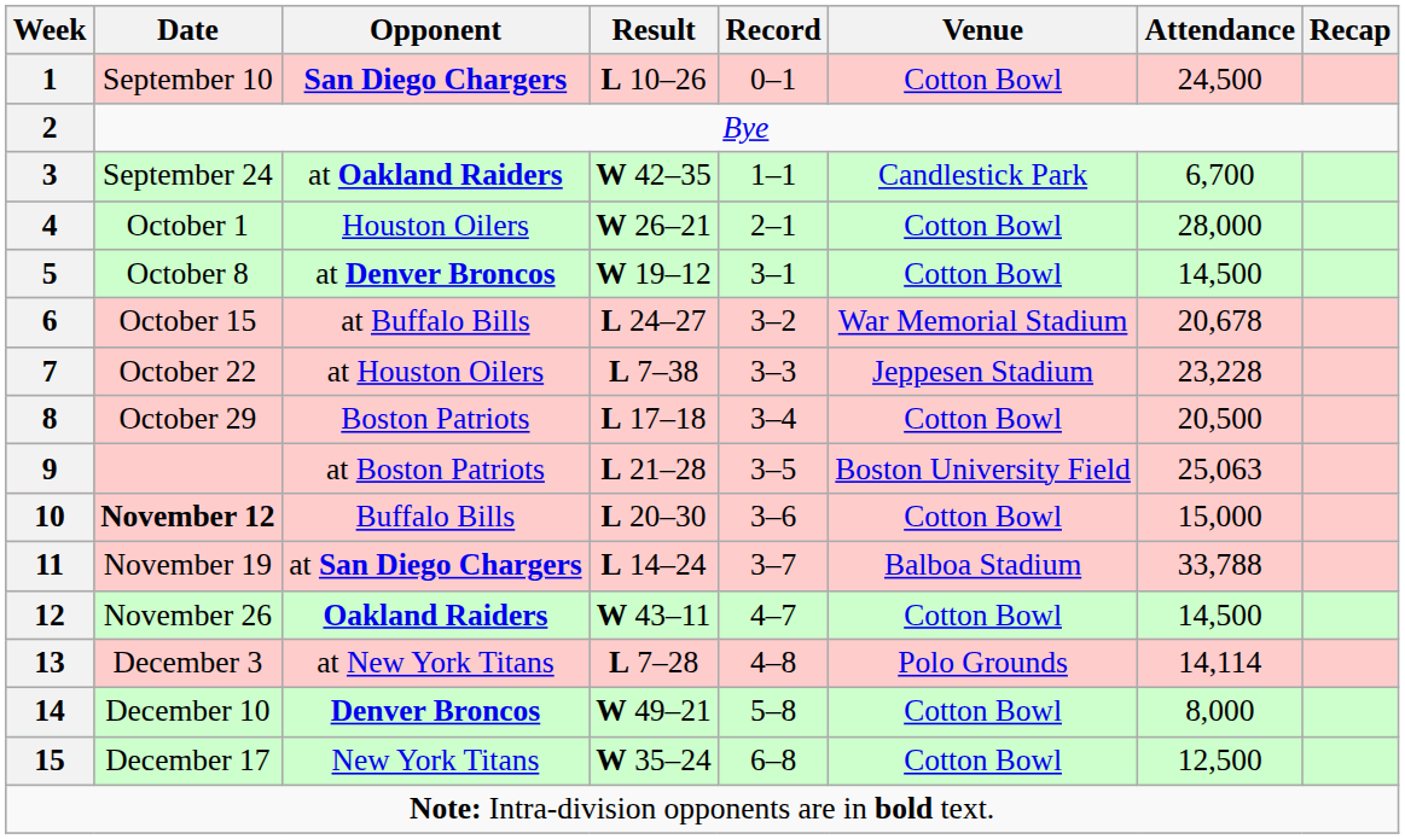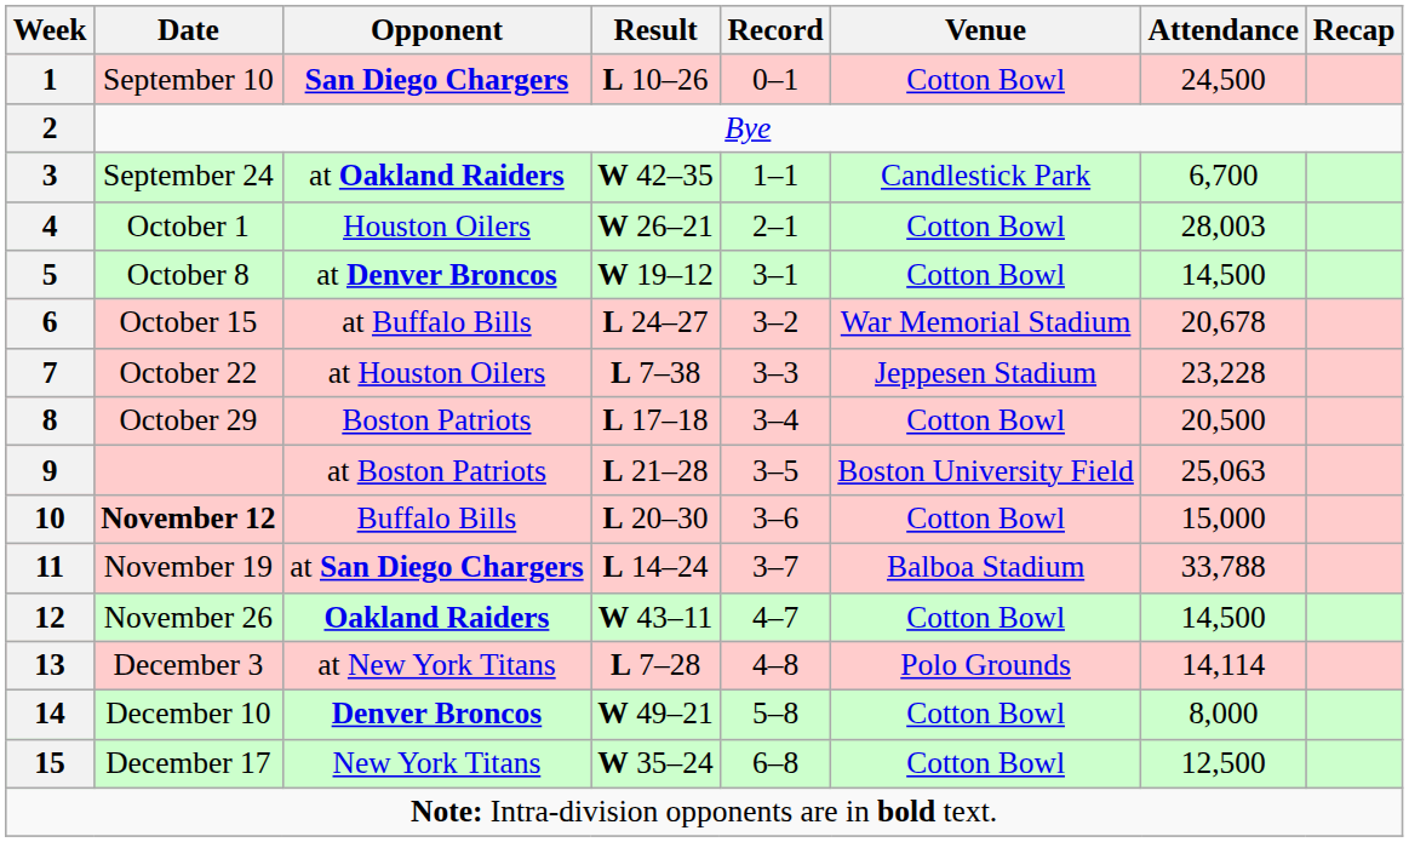4 | Attendance: 28,000 -> 28,003
